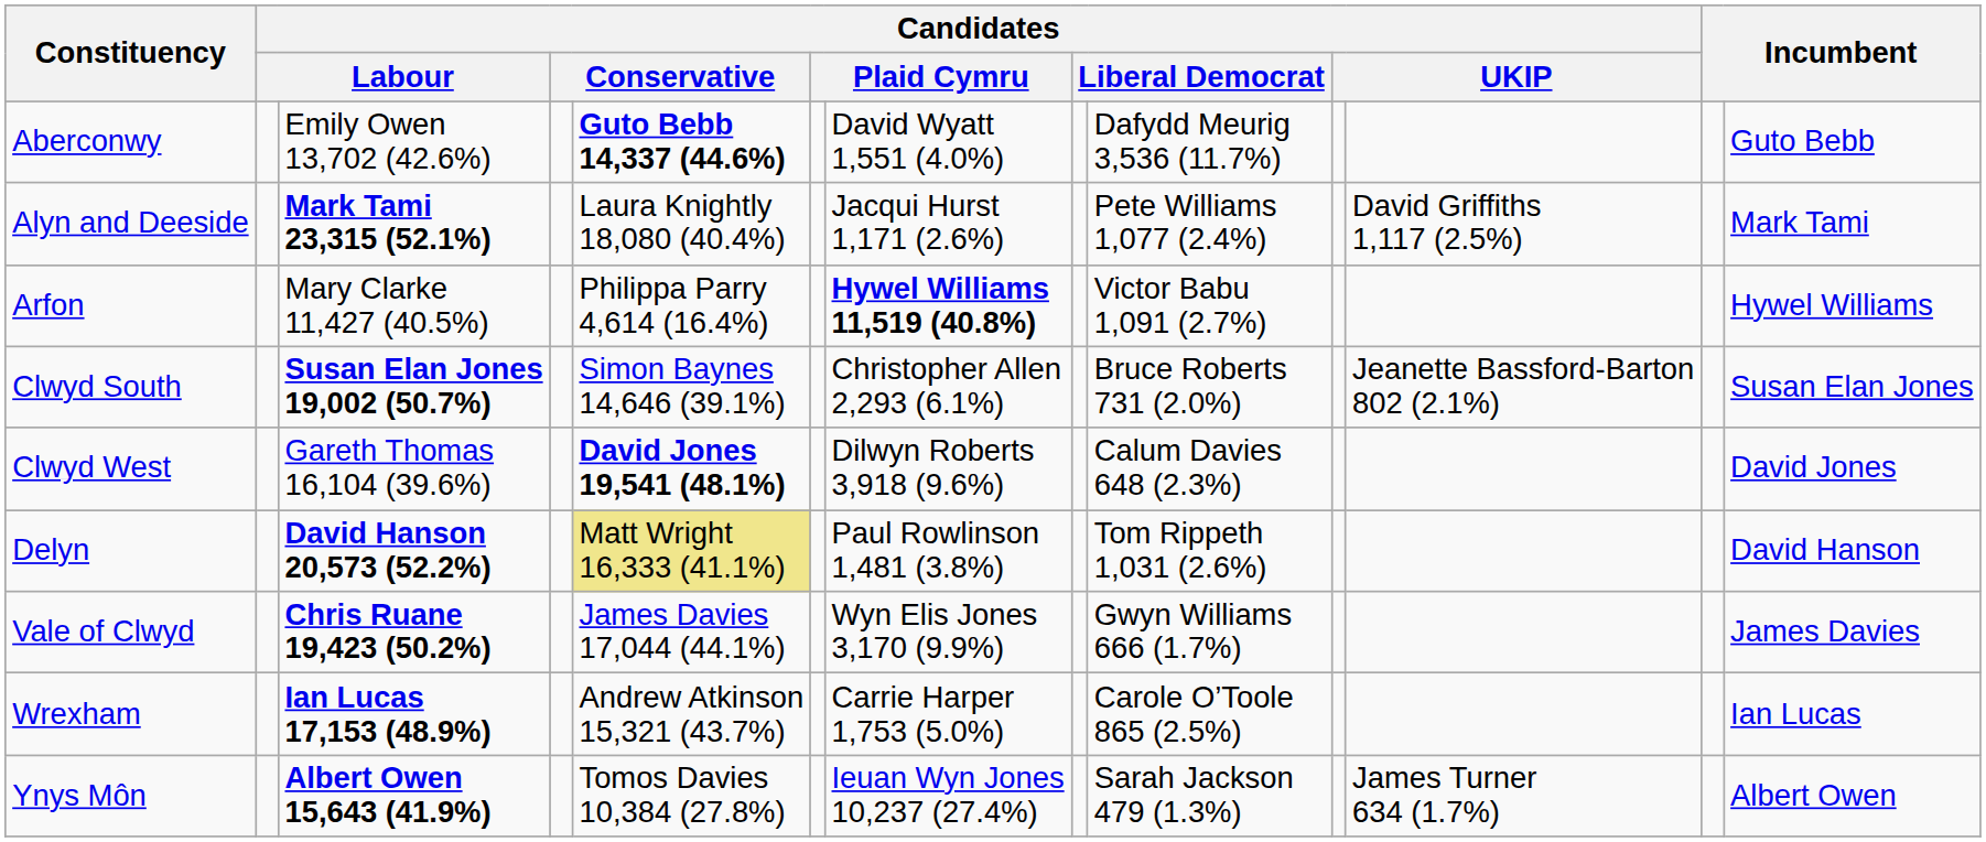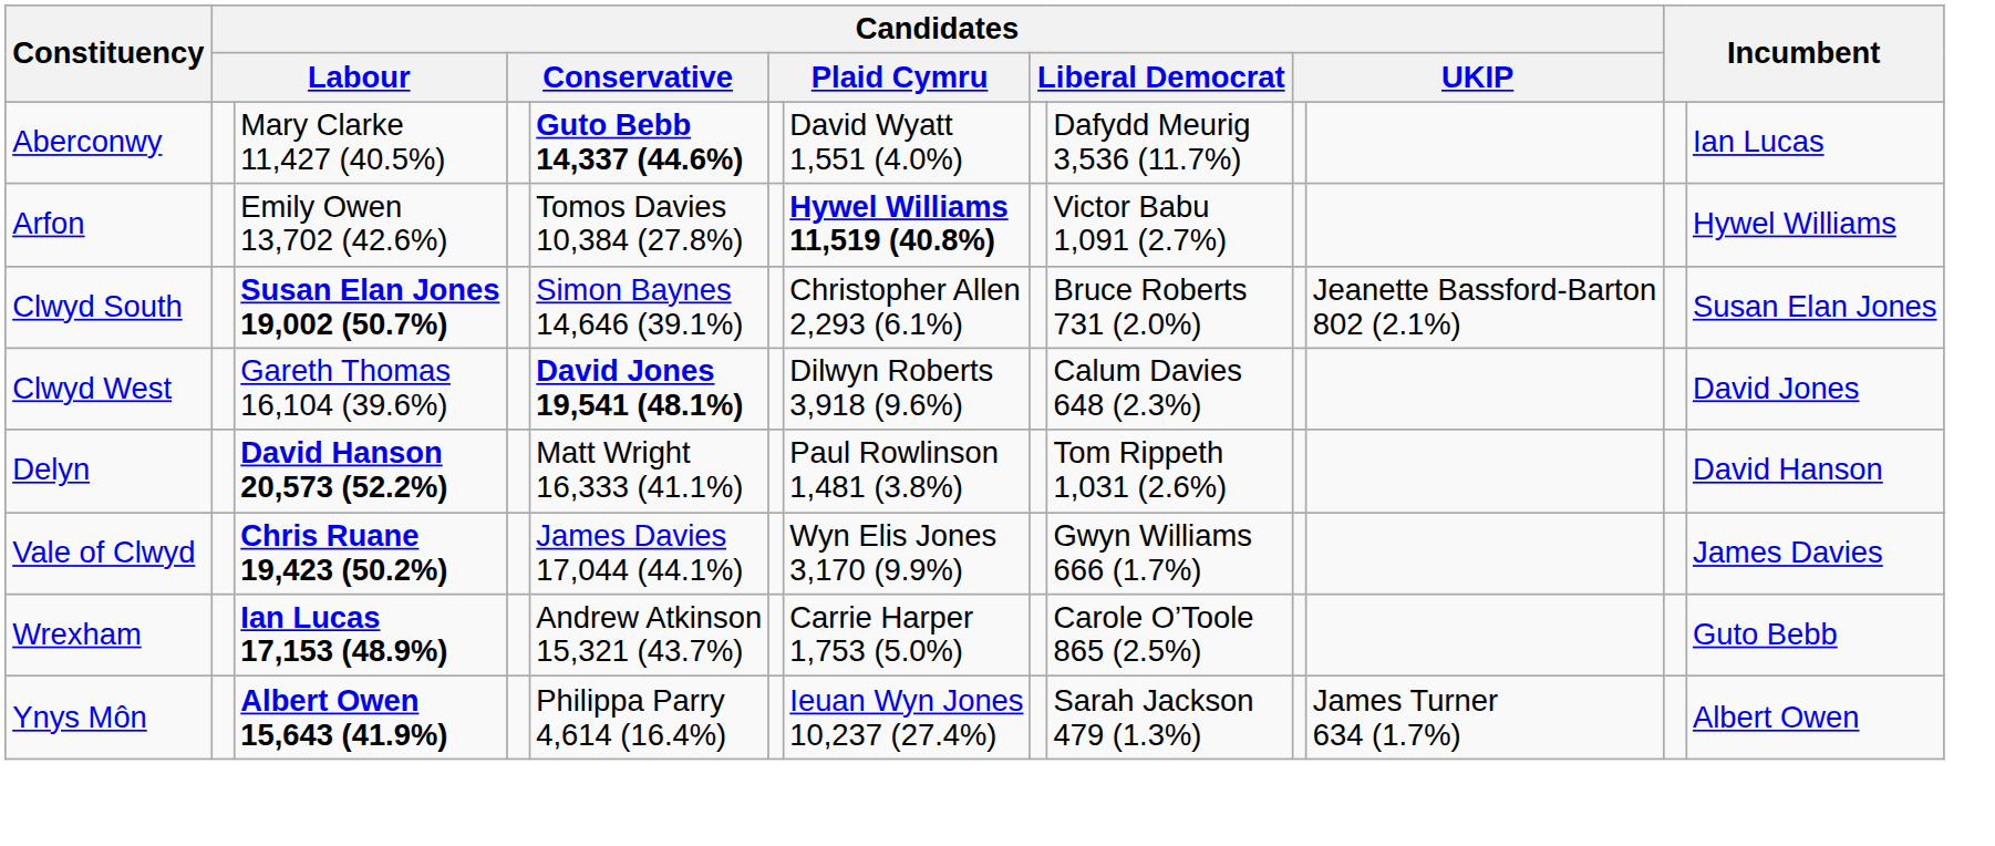Aberconwy | column 3: Emily Owen 13,702 (42.6%) -> Mary Clarke 11,427 (40.5%)
Aberconwy | column 13: Guto Bebb -> Ian Lucas
- row: Alyn and Deeside | Mark Tami 23,315 (52.1%) | Laura Knightly 18,080 (40.4%) | Jacqui Hurst 1,171 (2.6%) | Pete Williams 1,077 (2.4%) | David Griffiths 1,117 (2.5%) | Mark Tami
Arfon | column 3: Mary Clarke 11,427 (40.5%) -> Emily Owen 13,702 (42.6%)
Arfon | column 5: Philippa Parry 4,614 (16.4%) -> Tomos Davies 10,384 (27.8%)
Delyn | column 5: khaki background -> no background
Wrexham | column 13: Ian Lucas -> Guto Bebb
Ynys Môn | column 5: Tomos Davies 10,384 (27.8%) -> Philippa Parry 4,614 (16.4%)
